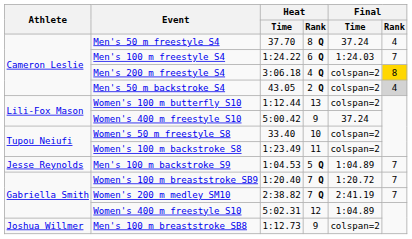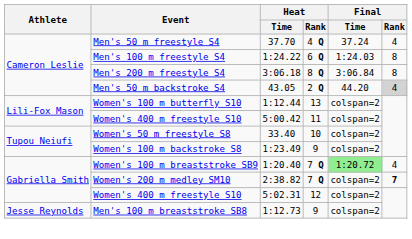Men's 50 m freestyle S4 | Heat / Rank: 8 Q -> 4 Q
Men's 100 m freestyle S4 | Final / Rank: 7 -> 8
Men's 200 m freestyle S4 | Heat / Rank: 4 Q -> 8 Q
Men's 200 m freestyle S4 | Final / Time: colspan=2 -> 3:06.84
Men's 200 m freestyle S4 | Final / Rank: gold background -> no background
Men's 50 m backstroke S4 | Final / Time: colspan=2 -> 44.20
Women's 400 m freestyle S10 / 5:00.42 | Heat / Rank: 9 -> 11
Women's 400 m freestyle S10 / 5:00.42 | Final / Time: 37.24 -> colspan=2
Women's 100 m backstroke S8 | Heat / Rank: 11 -> 9
- row: Jesse Reynolds | Men's 100 m backstroke S9 | 1:04.53 | 5 Q | 1:04.89 | 7
Women's 100 m breaststroke SB9 | Final / Time: no background -> lightgreen background
Women's 100 m breaststroke SB9 | Final / Rank: 7 -> 4
Women's 200 m medley SM10 | Final / Time: 2:41.19 -> colspan=2
Women's 200 m medley SM10 | Final / Rank: normal -> bold
Women's 400 m freestyle S10 / 5:02.31 | Final / Time: 1:04.89 -> colspan=2
Men's 100 m breaststroke SB8 | Athlete: Joshua Willmer -> Jesse Reynolds
